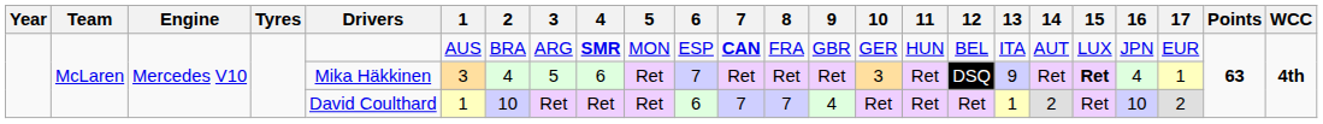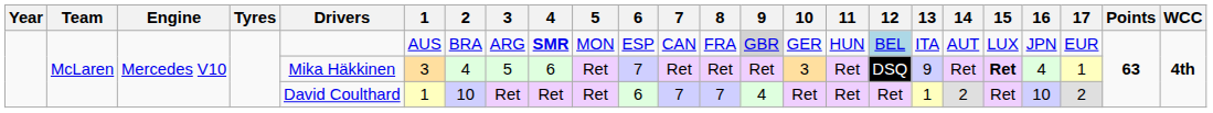row 2 | 7: bold -> normal
row 2 | 9: no background -> lightgrey background
row 2 | 12: no background -> lightblue background
